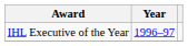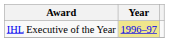IHL Executive of the Year | Year: no background -> khaki background
